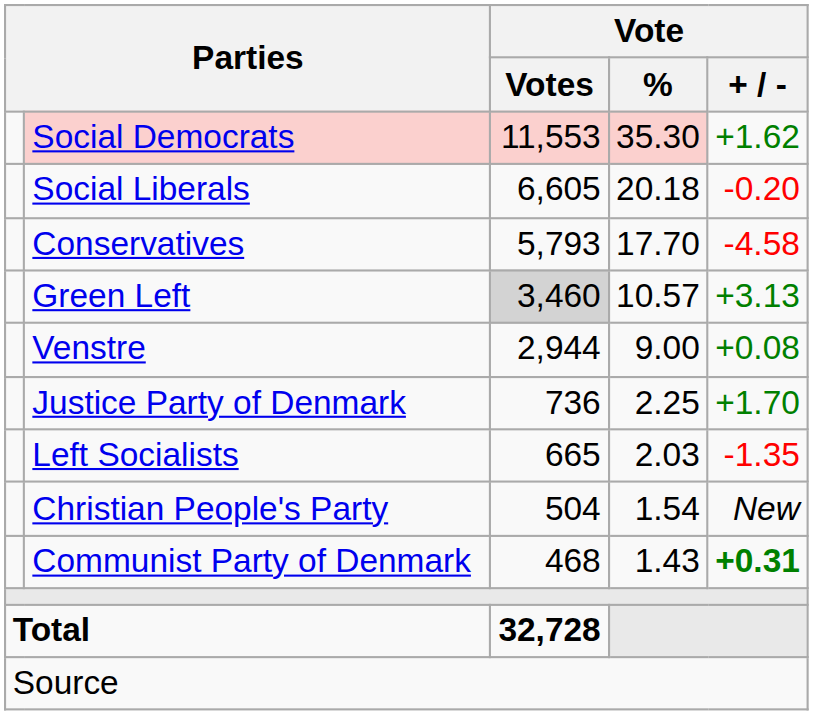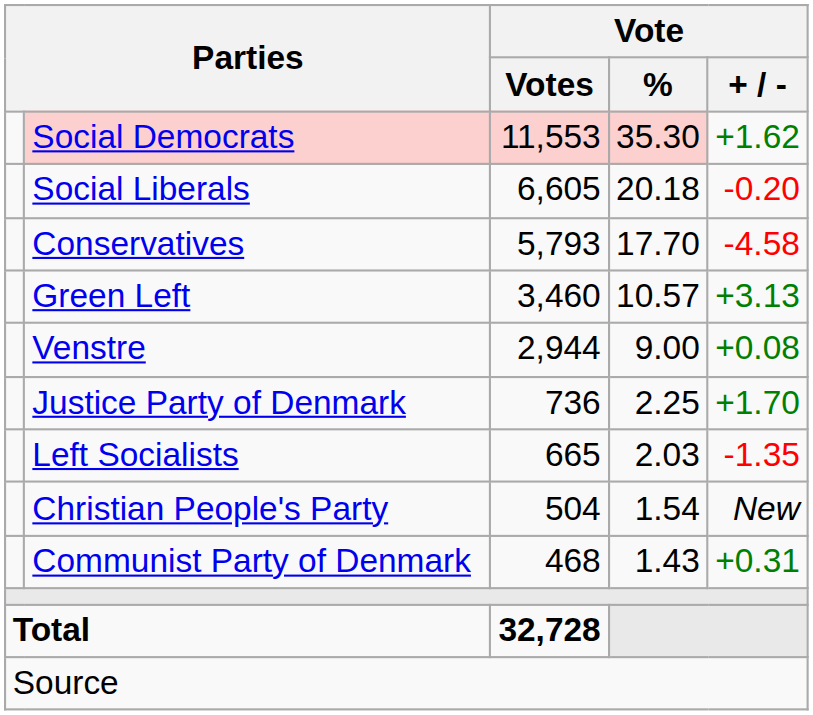Green Left | Vote / Votes: lightgrey background -> no background
Communist Party of Denmark | Vote / + / -: bold -> normal
